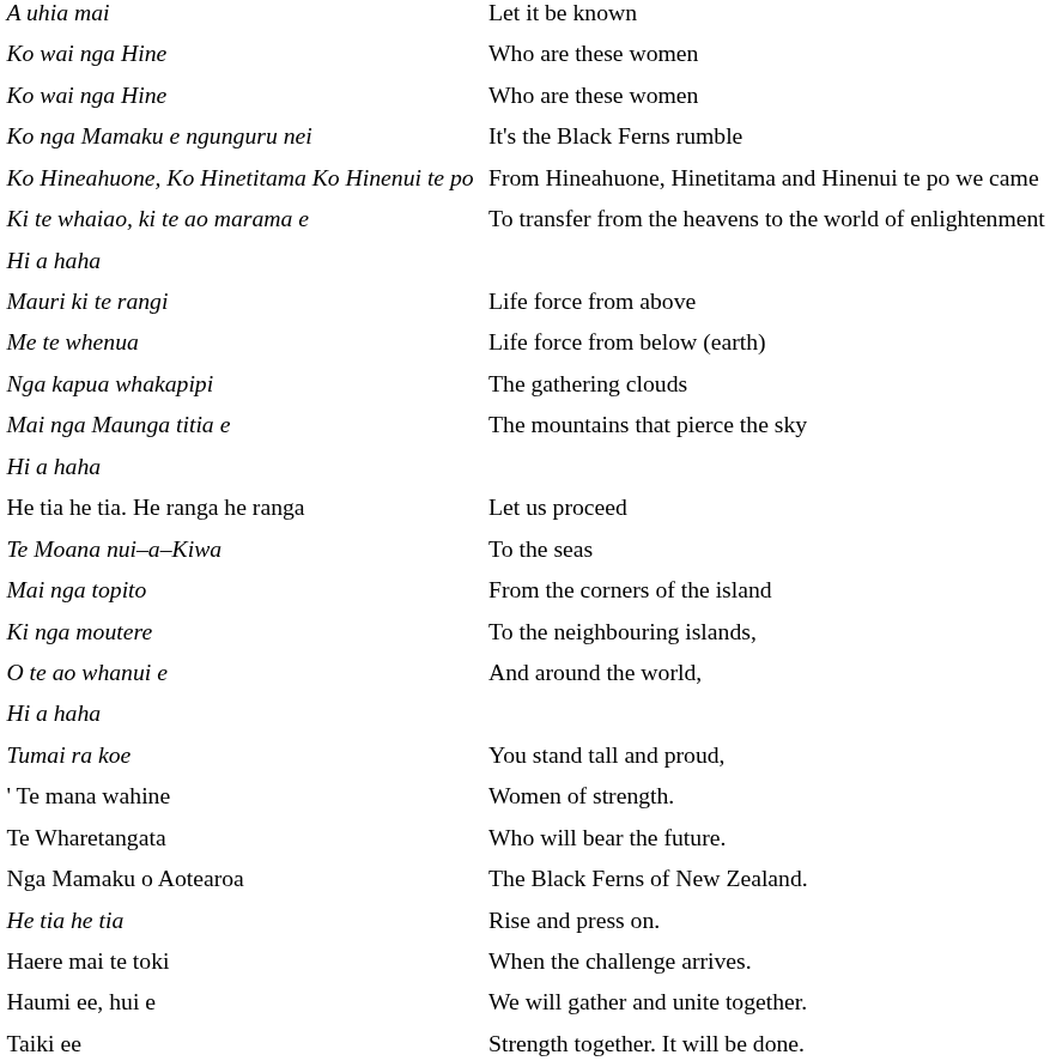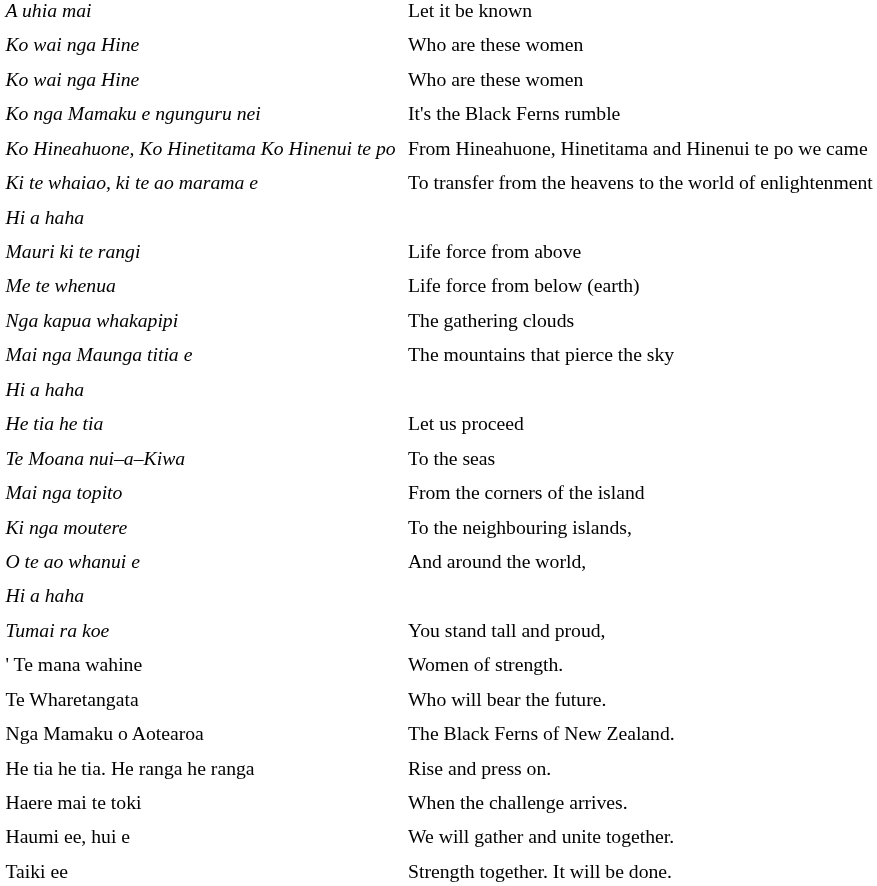row 13 | column 1: He tia he tia. He ranga he ranga -> He tia he tia
row 23 | column 1: He tia he tia -> He tia he tia. He ranga he ranga
